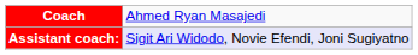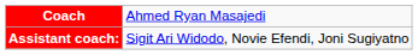Assistant coach: | column 2: lavender background -> no background
